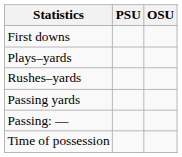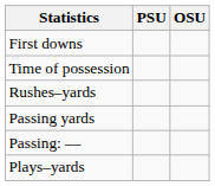rows swapped: Plays–yards <-> Time of possession
